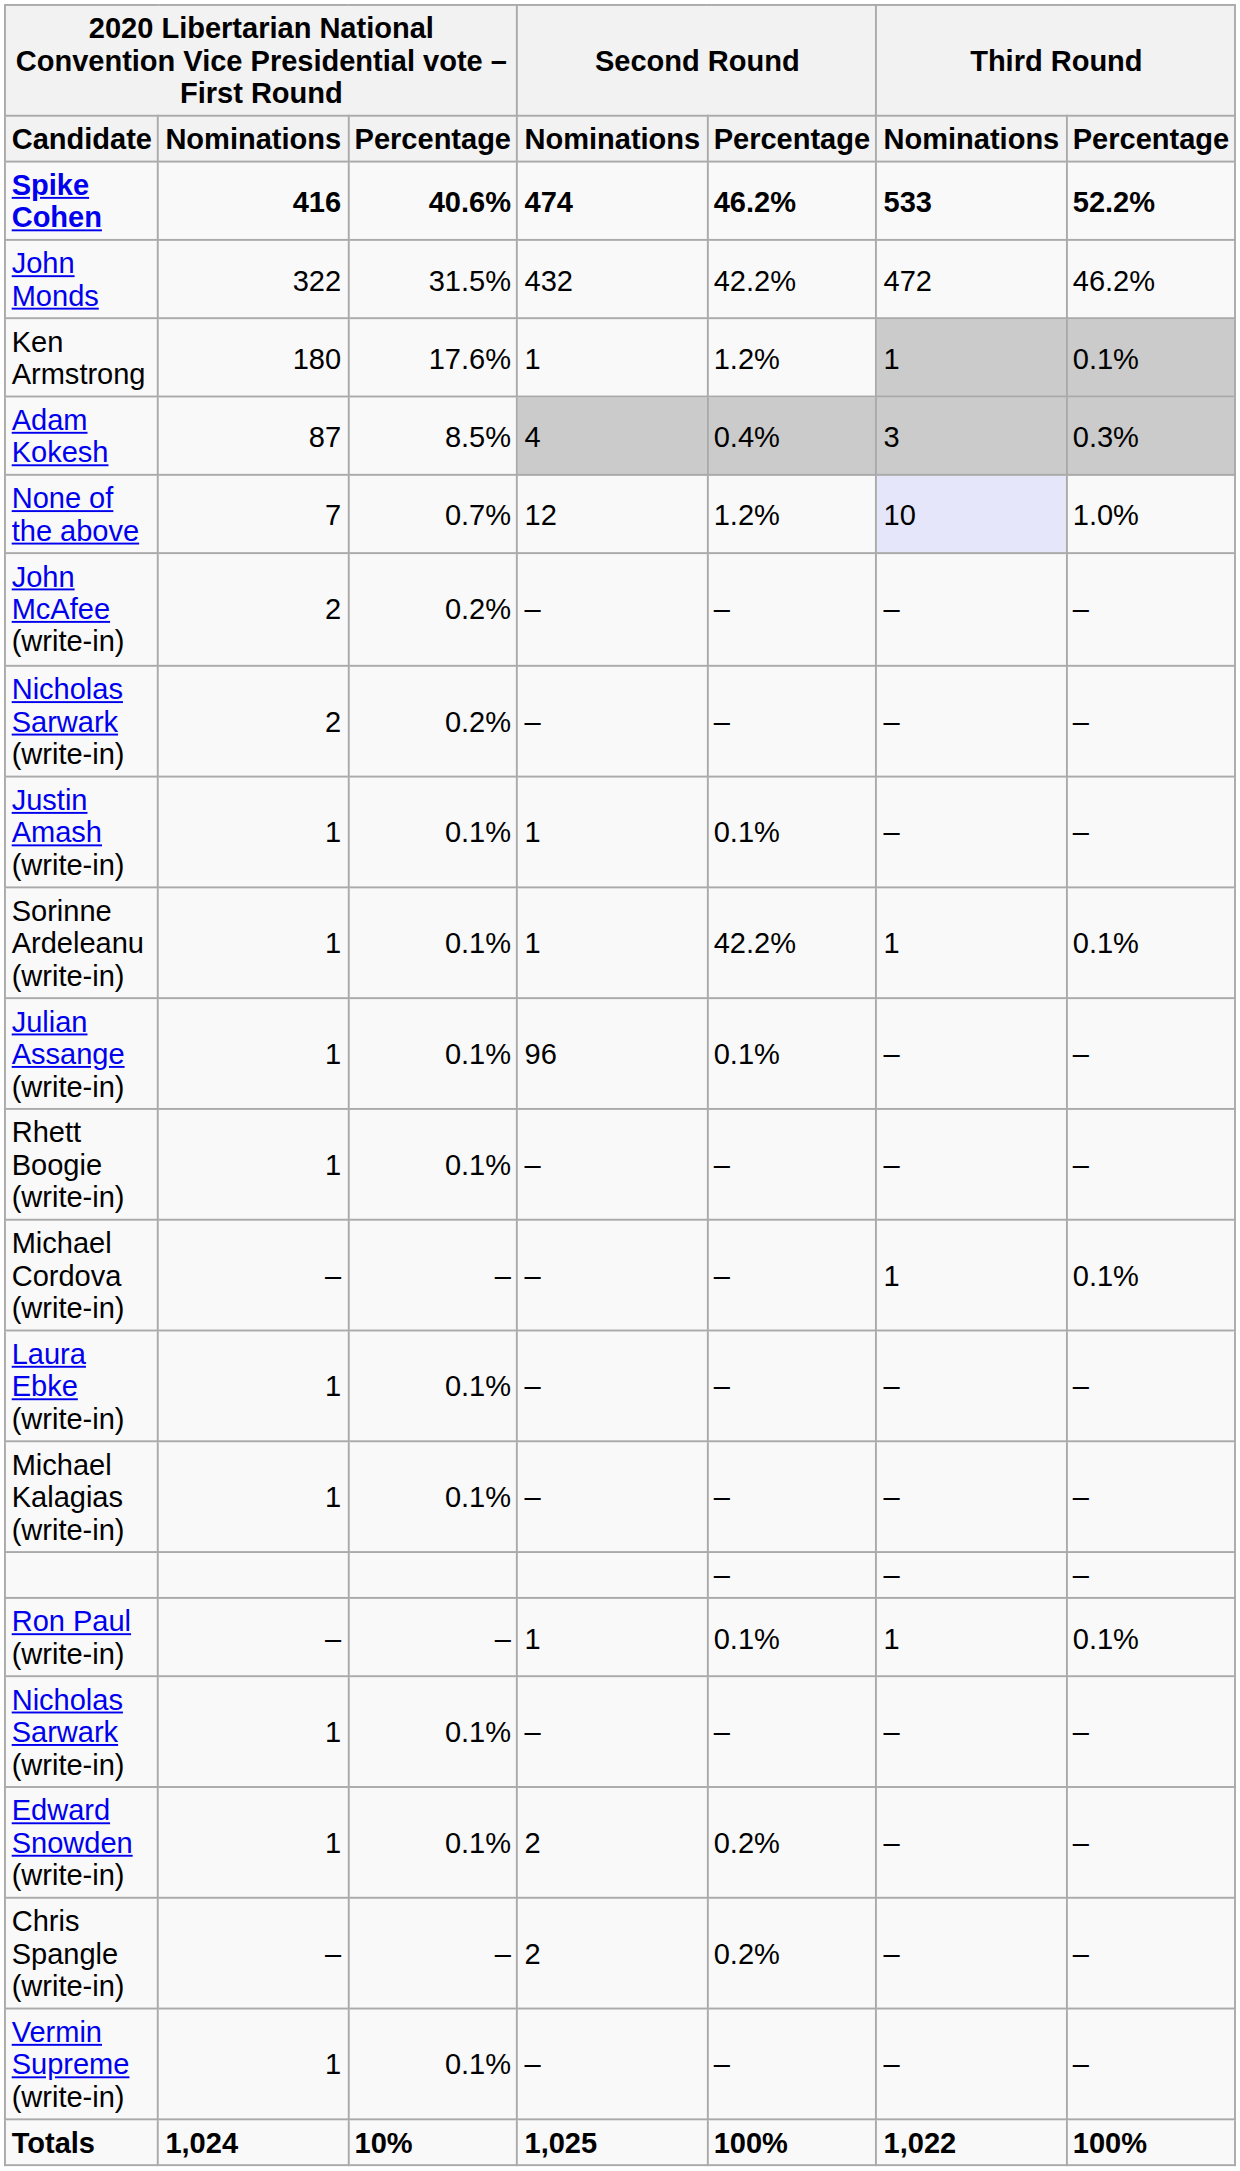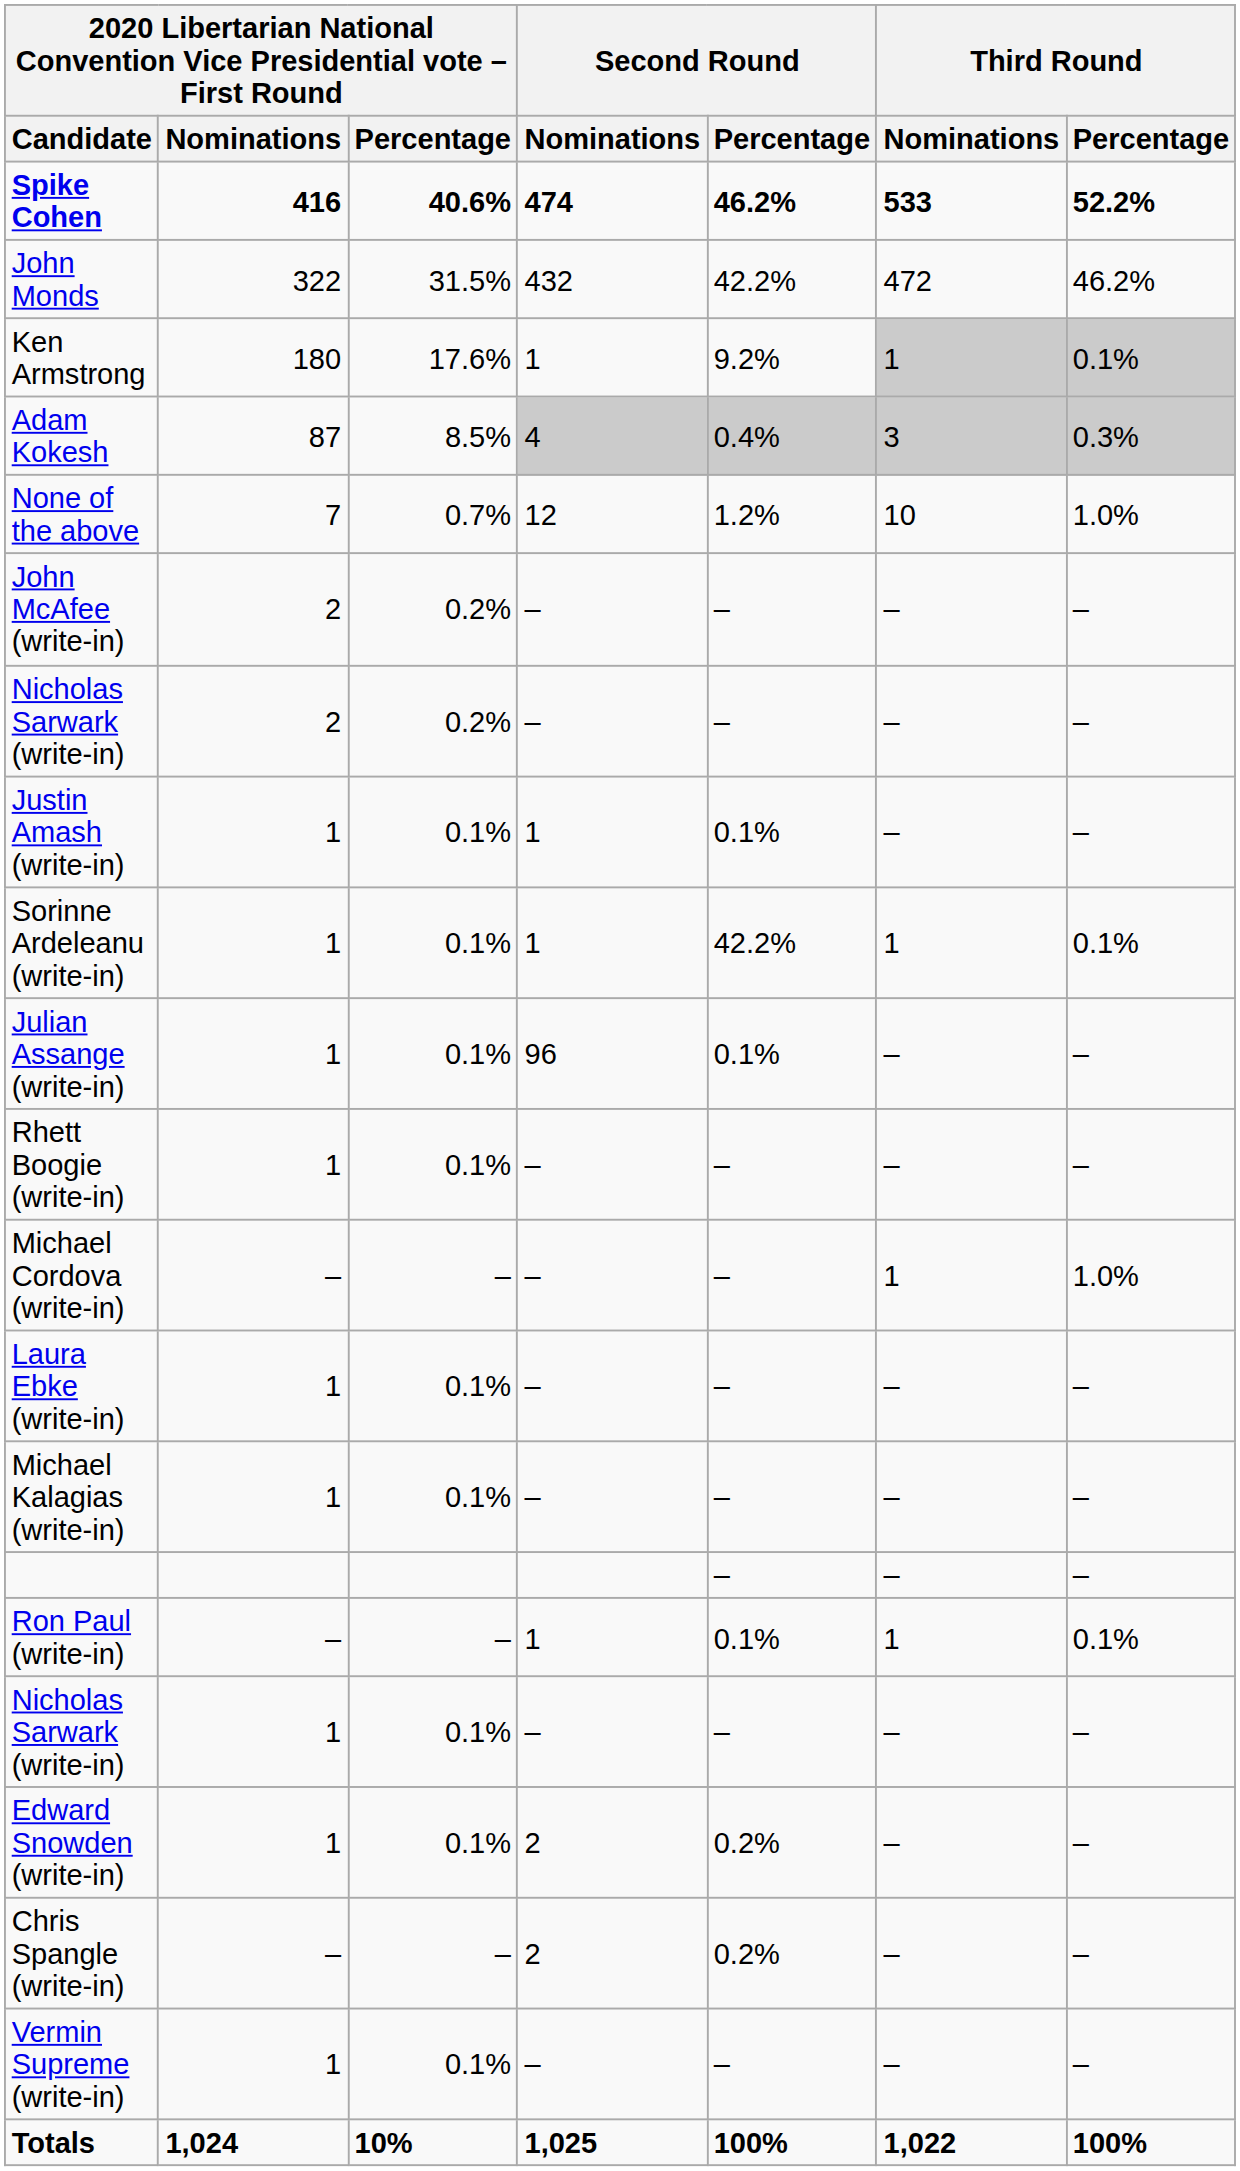Ken Armstrong | Second Round / Percentage: 1.2% -> 9.2%
None of the above | Third Round / Nominations: lavender background -> no background
Michael Cordova (write-in) | Third Round / Percentage: 0.1% -> 1.0%
